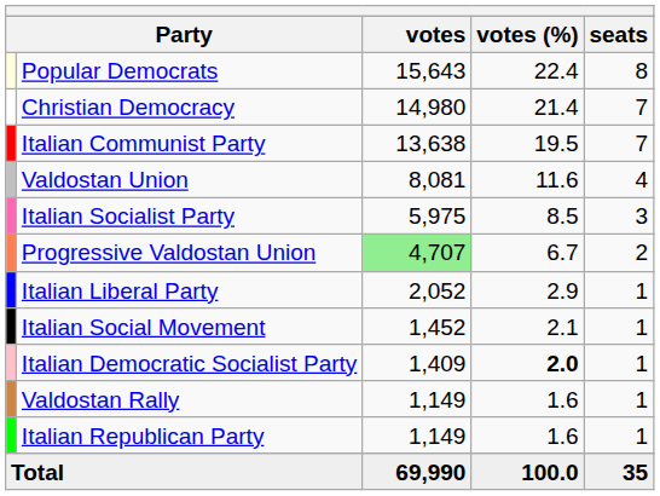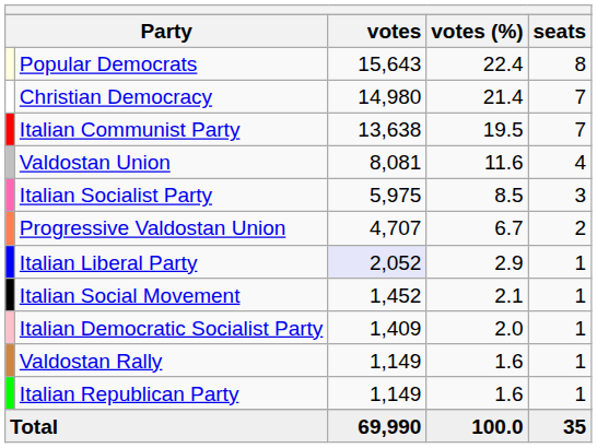Progressive Valdostan Union | votes: lightgreen background -> no background
Italian Liberal Party | votes: no background -> lavender background
Italian Democratic Socialist Party | votes (%): bold -> normal
